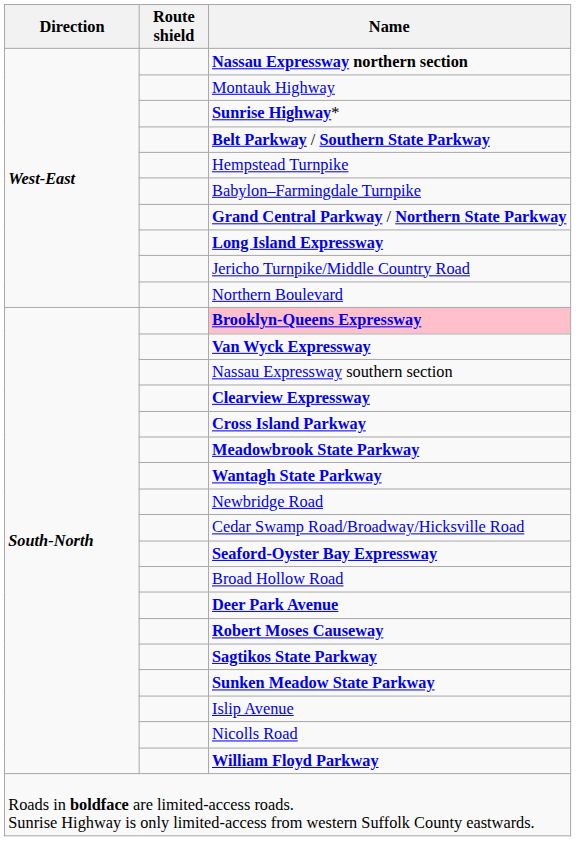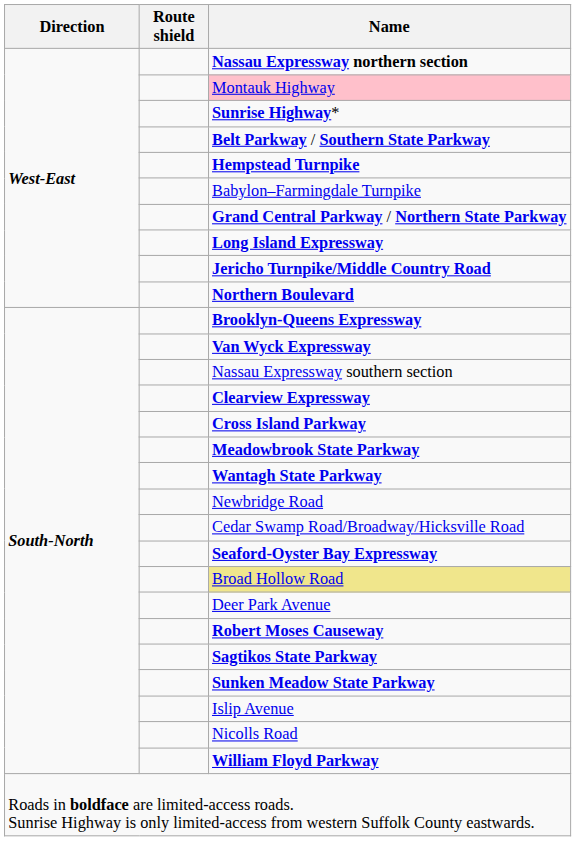Montauk Highway | Name: no background -> pink background
Hempstead Turnpike | Name: normal -> bold
Jericho Turnpike/Middle Country Road | Name: normal -> bold
Northern Boulevard | Name: normal -> bold
Brooklyn-Queens Expressway | Name: pink background -> no background
Broad Hollow Road | Name: no background -> khaki background
Deer Park Avenue | Name: bold -> normal
